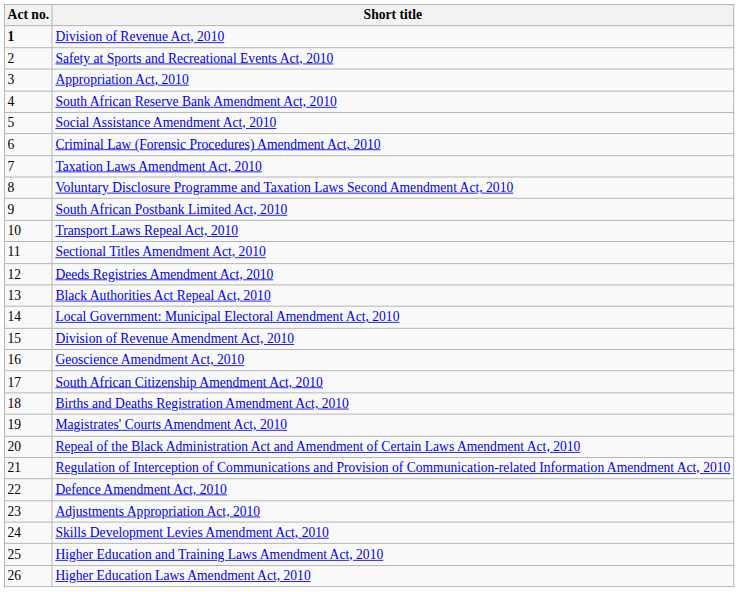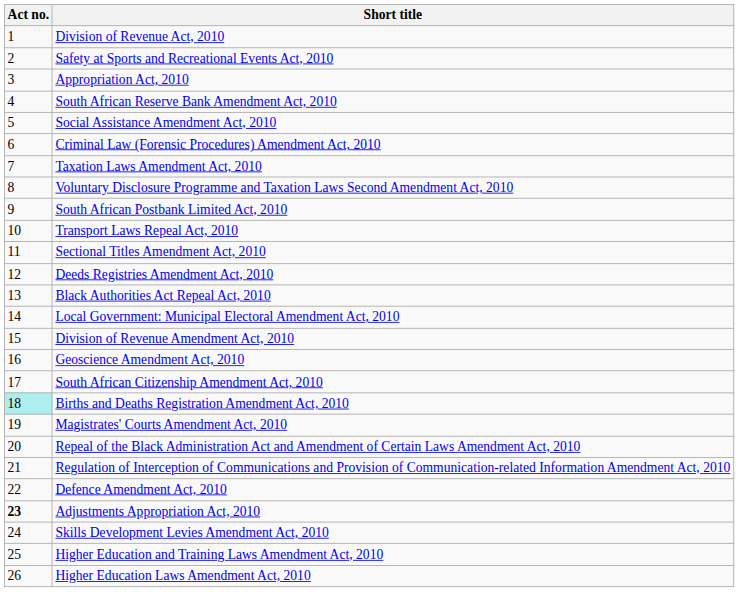Division of Revenue Act, 2010 | Act no.: bold -> normal
Births and Deaths Registration Amendment Act, 2010 | Act no.: no background -> paleturquoise background
Adjustments Appropriation Act, 2010 | Act no.: normal -> bold
